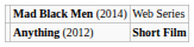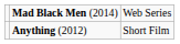Anything (2012) | column 3: bold -> normal
